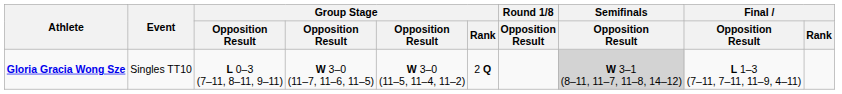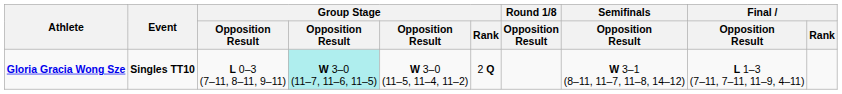Gloria Gracia Wong Sze | Event: normal -> bold
Gloria Gracia Wong Sze | column 4: no background -> paleturquoise background
Gloria Gracia Wong Sze | Semifinals / Opposition Result: lightgrey background -> no background
